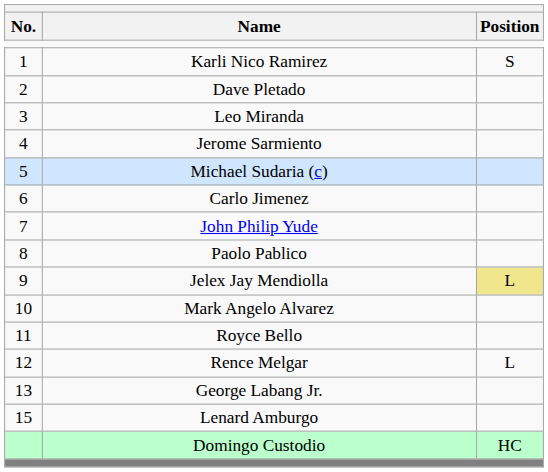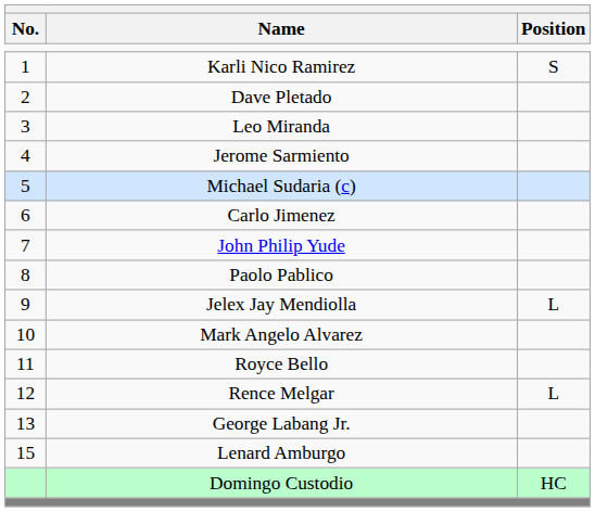Jelex Jay Mendiolla | Position: khaki background -> no background
